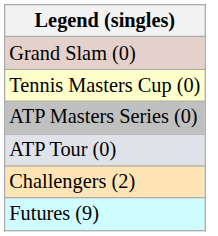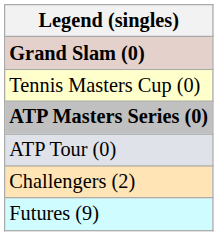row 2 | column 1: normal -> bold
row 4 | column 1: normal -> bold
